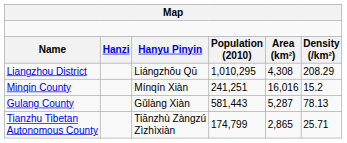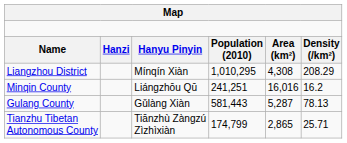Liangzhou District | column 3: Liángzhōu Qū -> Mínqín Xiàn
Minqin County | column 3: Mínqín Xiàn -> Liángzhōu Qū
Minqin County | column 6: 15.2 -> 16.2
